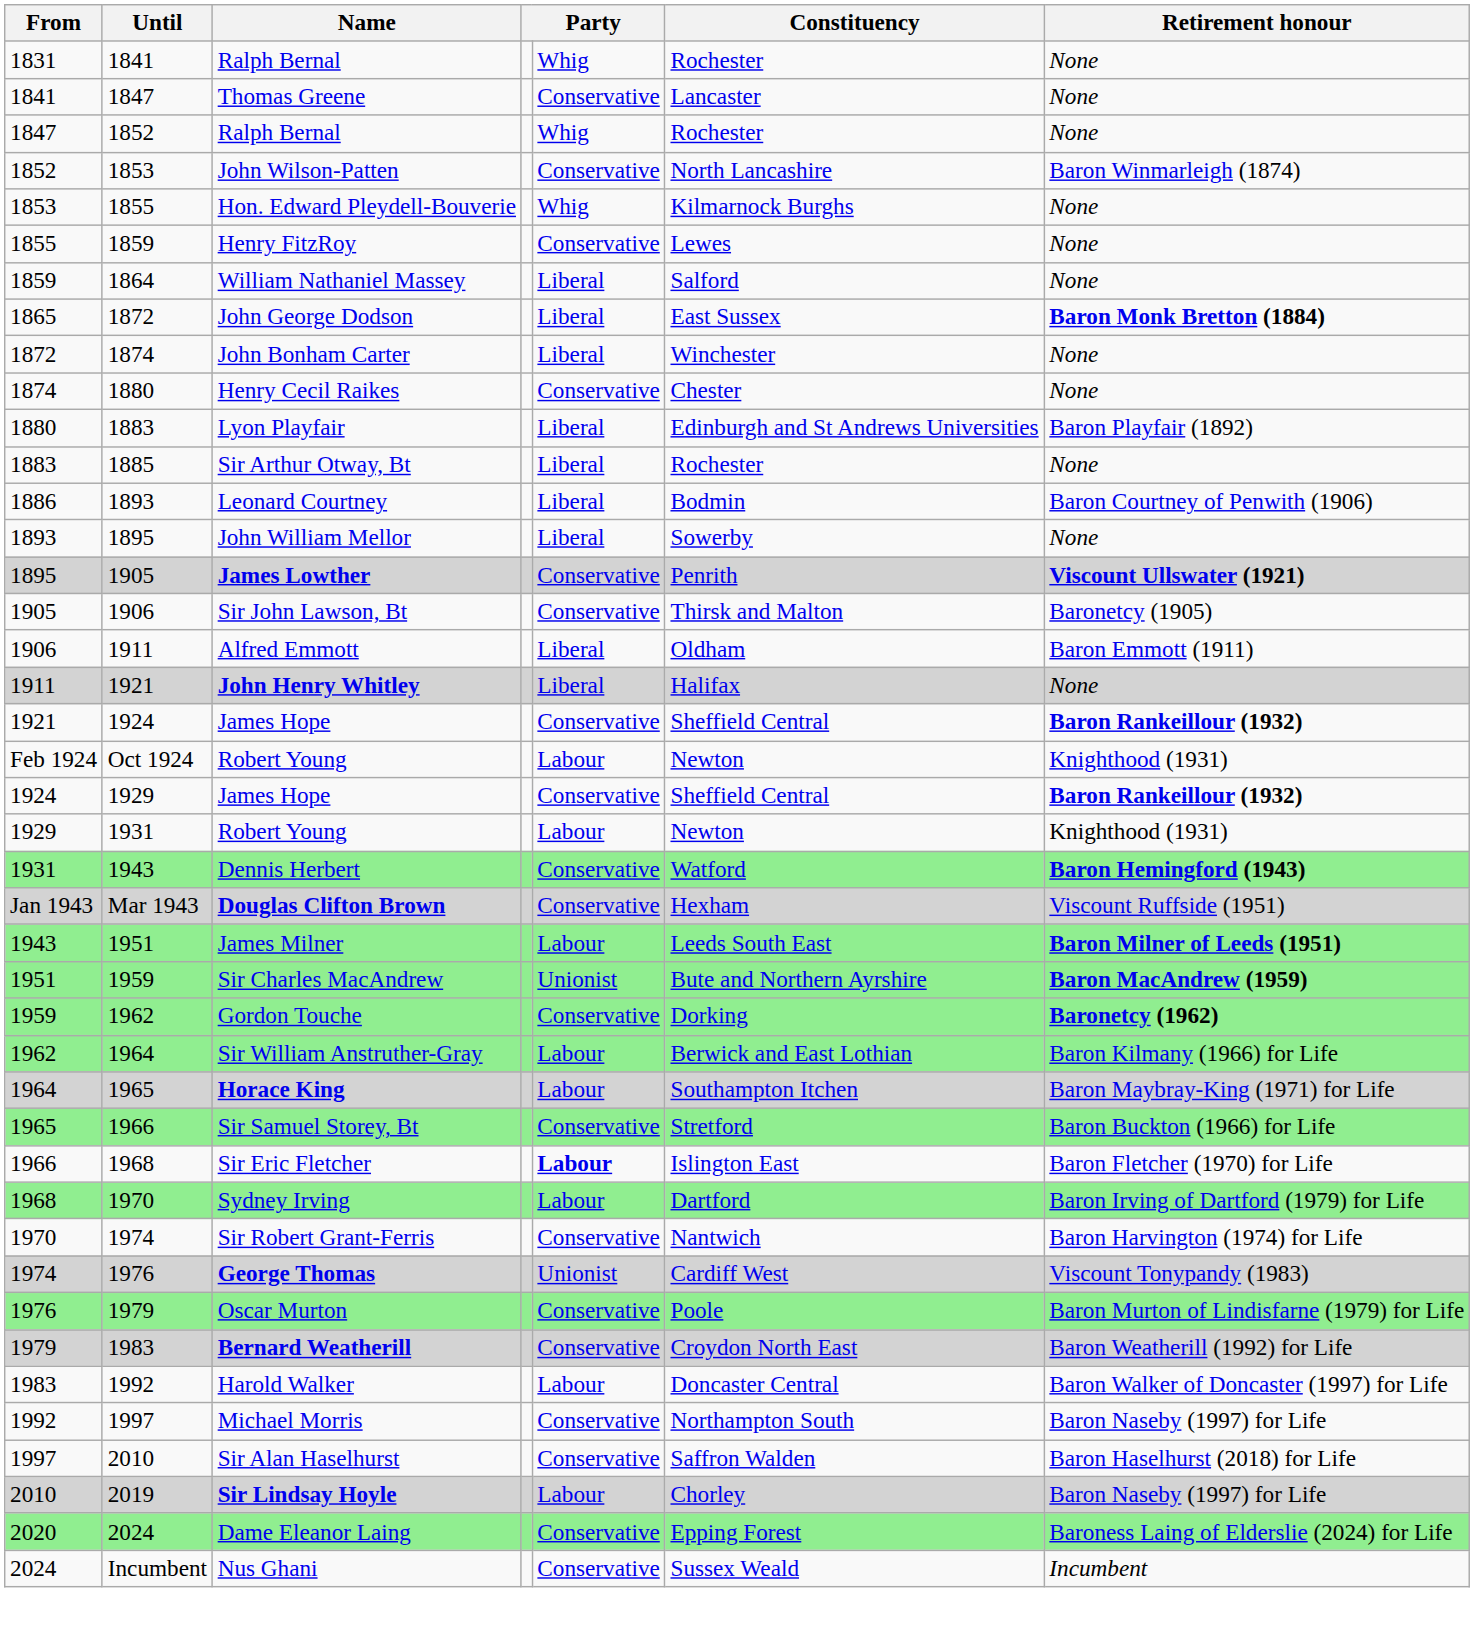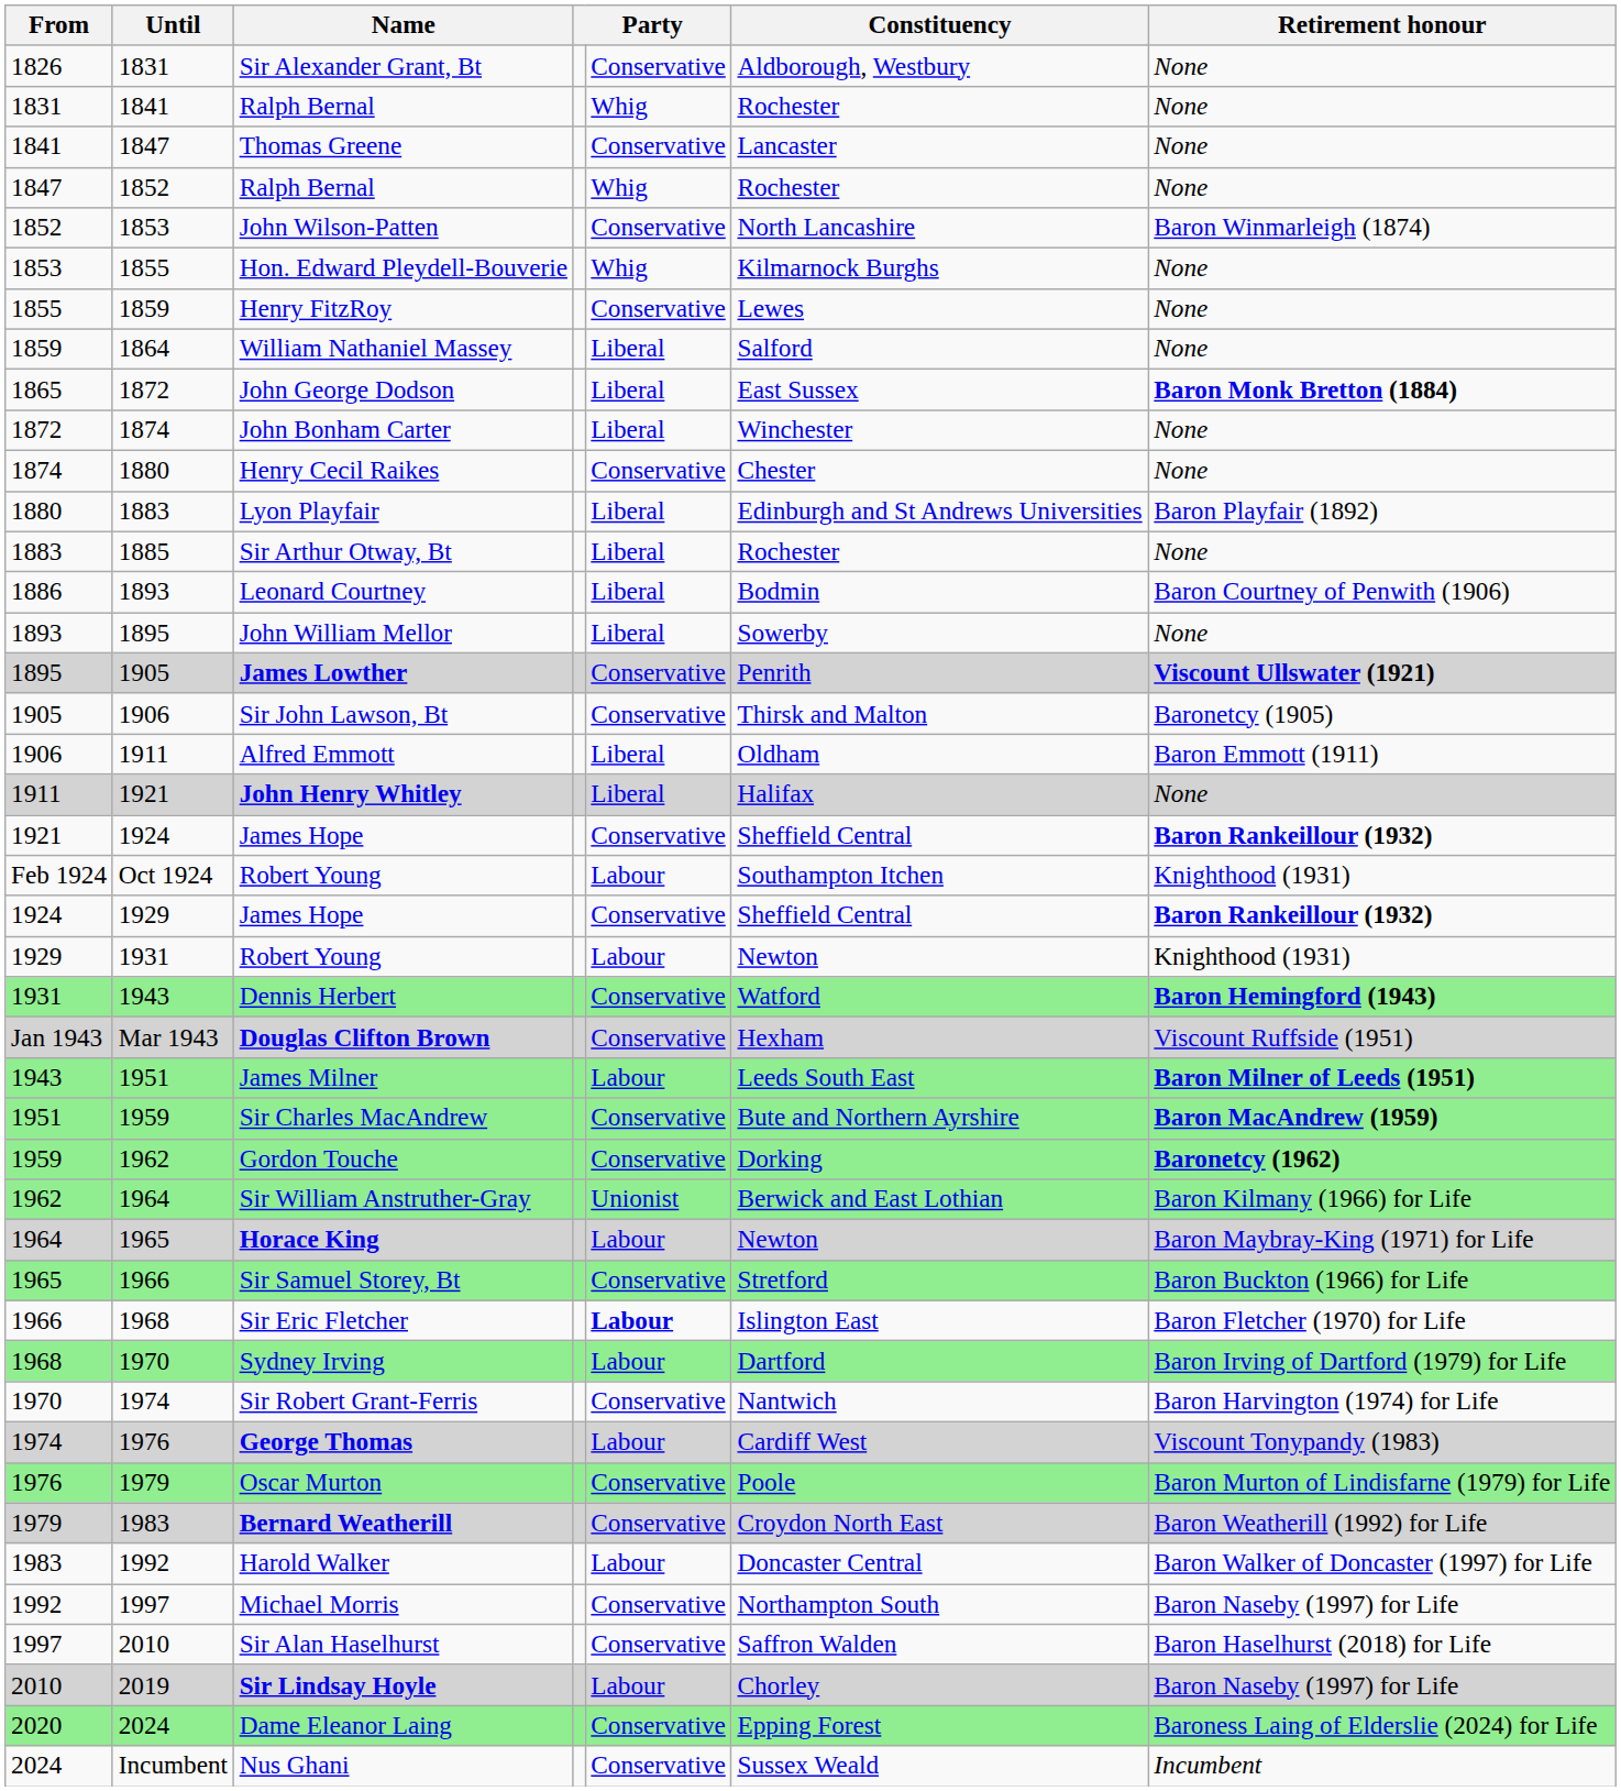+ row: 1826 | 1831 | Sir Alexander Grant, Bt | Conservative | Aldborough, Westbury | None
Feb 1924 / Robert Young | Constituency: Newton -> Southampton Itchen
Sir Charles MacAndrew | column 5: Unionist -> Conservative
Sir William Anstruther-Gray | column 5: Labour -> Unionist
Horace King | Constituency: Southampton Itchen -> Newton
George Thomas | column 5: Unionist -> Labour
